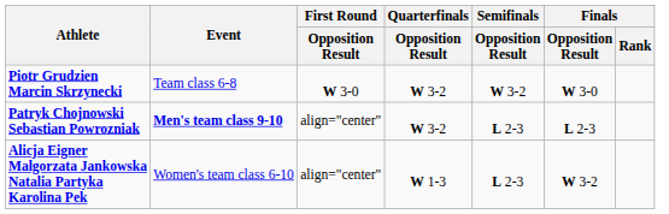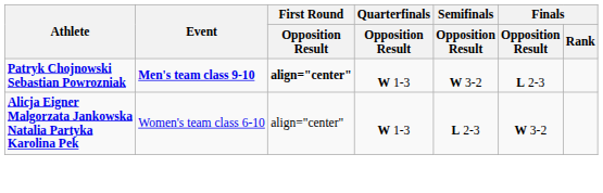- row: Piotr Grudzien Marcin Skrzynecki | Team class 6-8 | W 3-0 | W 3-2 | W 3-2 | W 3-0
Patryk Chojnowski Sebastian Powrozniak | First Round / Opposition Result: normal -> bold
Patryk Chojnowski Sebastian Powrozniak | Quarterfinals / Opposition Result: W 3-2 -> W 1-3
Patryk Chojnowski Sebastian Powrozniak | Semifinals / Opposition Result: L 2-3 -> W 3-2
